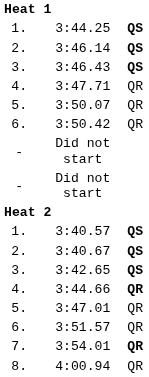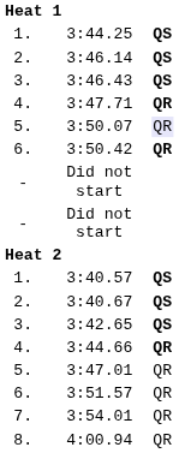3:47.71 | column 3: normal -> bold
3:50.07 | column 3: no background -> lavender background
3:50.42 | column 3: normal -> bold
3:54.01 | column 3: bold -> normal
